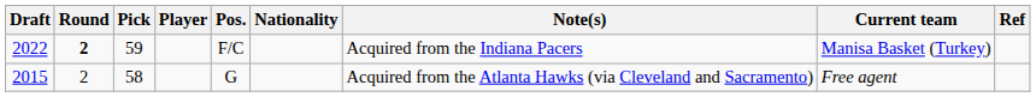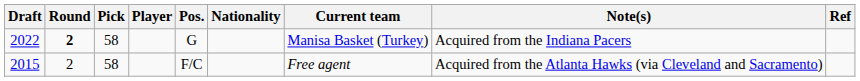columns swapped: Current team <-> Note(s)
2022 | Pick: 59 -> 58
2022 | Pos.: F/C -> G
2015 | Pos.: G -> F/C
